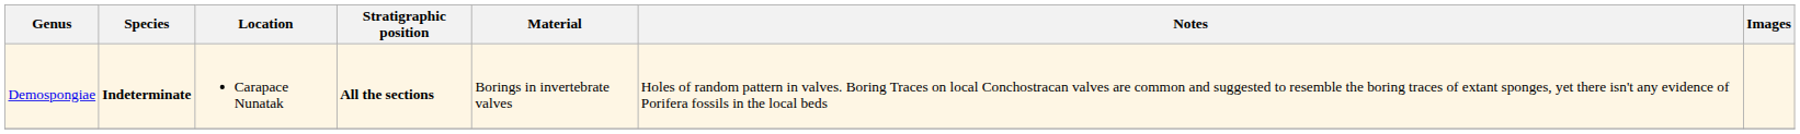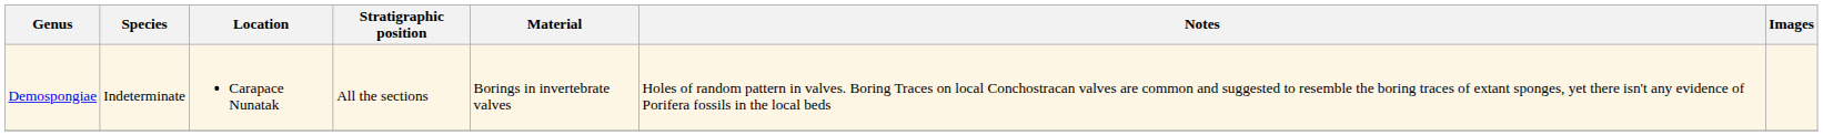Demospongiae | Species: bold -> normal
Demospongiae | Stratigraphic position: bold -> normal
